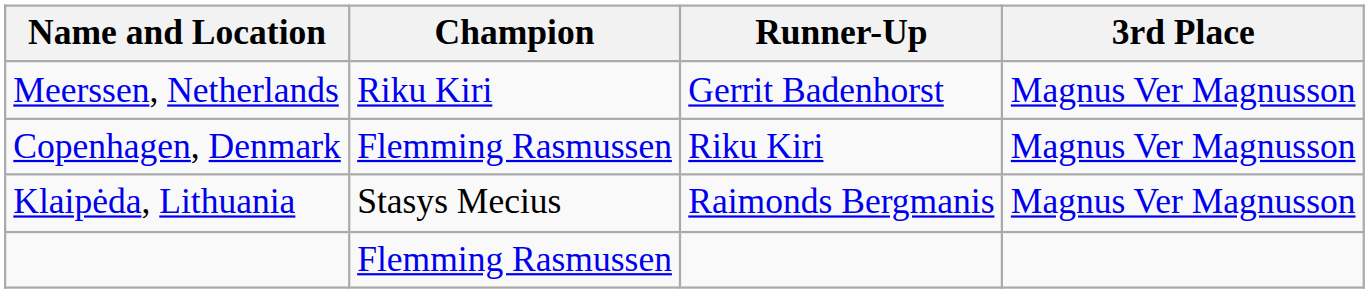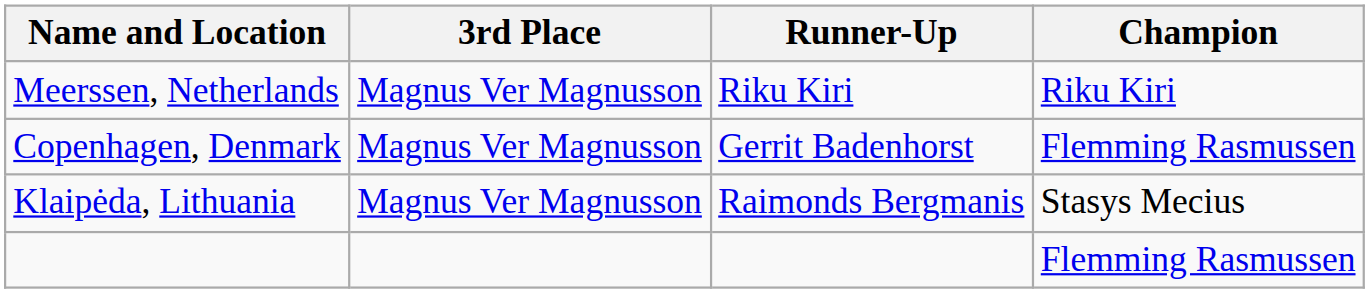columns swapped: Champion <-> 3rd Place
Meerssen, Netherlands | Runner-Up: Gerrit Badenhorst -> Riku Kiri
Copenhagen, Denmark | Runner-Up: Riku Kiri -> Gerrit Badenhorst
